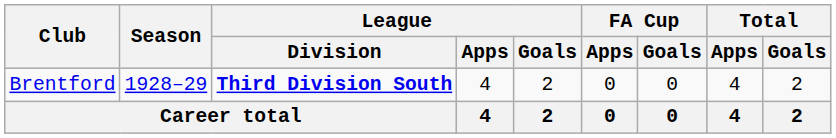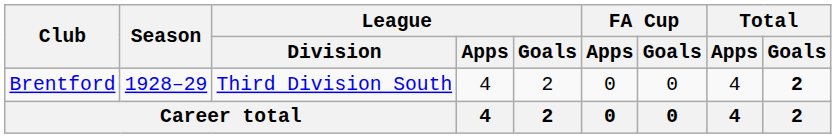Brentford | League / Division: bold -> normal
Brentford | Total / Goals: normal -> bold
